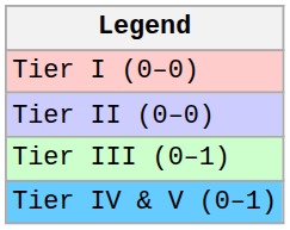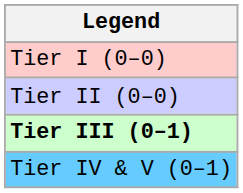row 4 | column 1: normal -> bold
